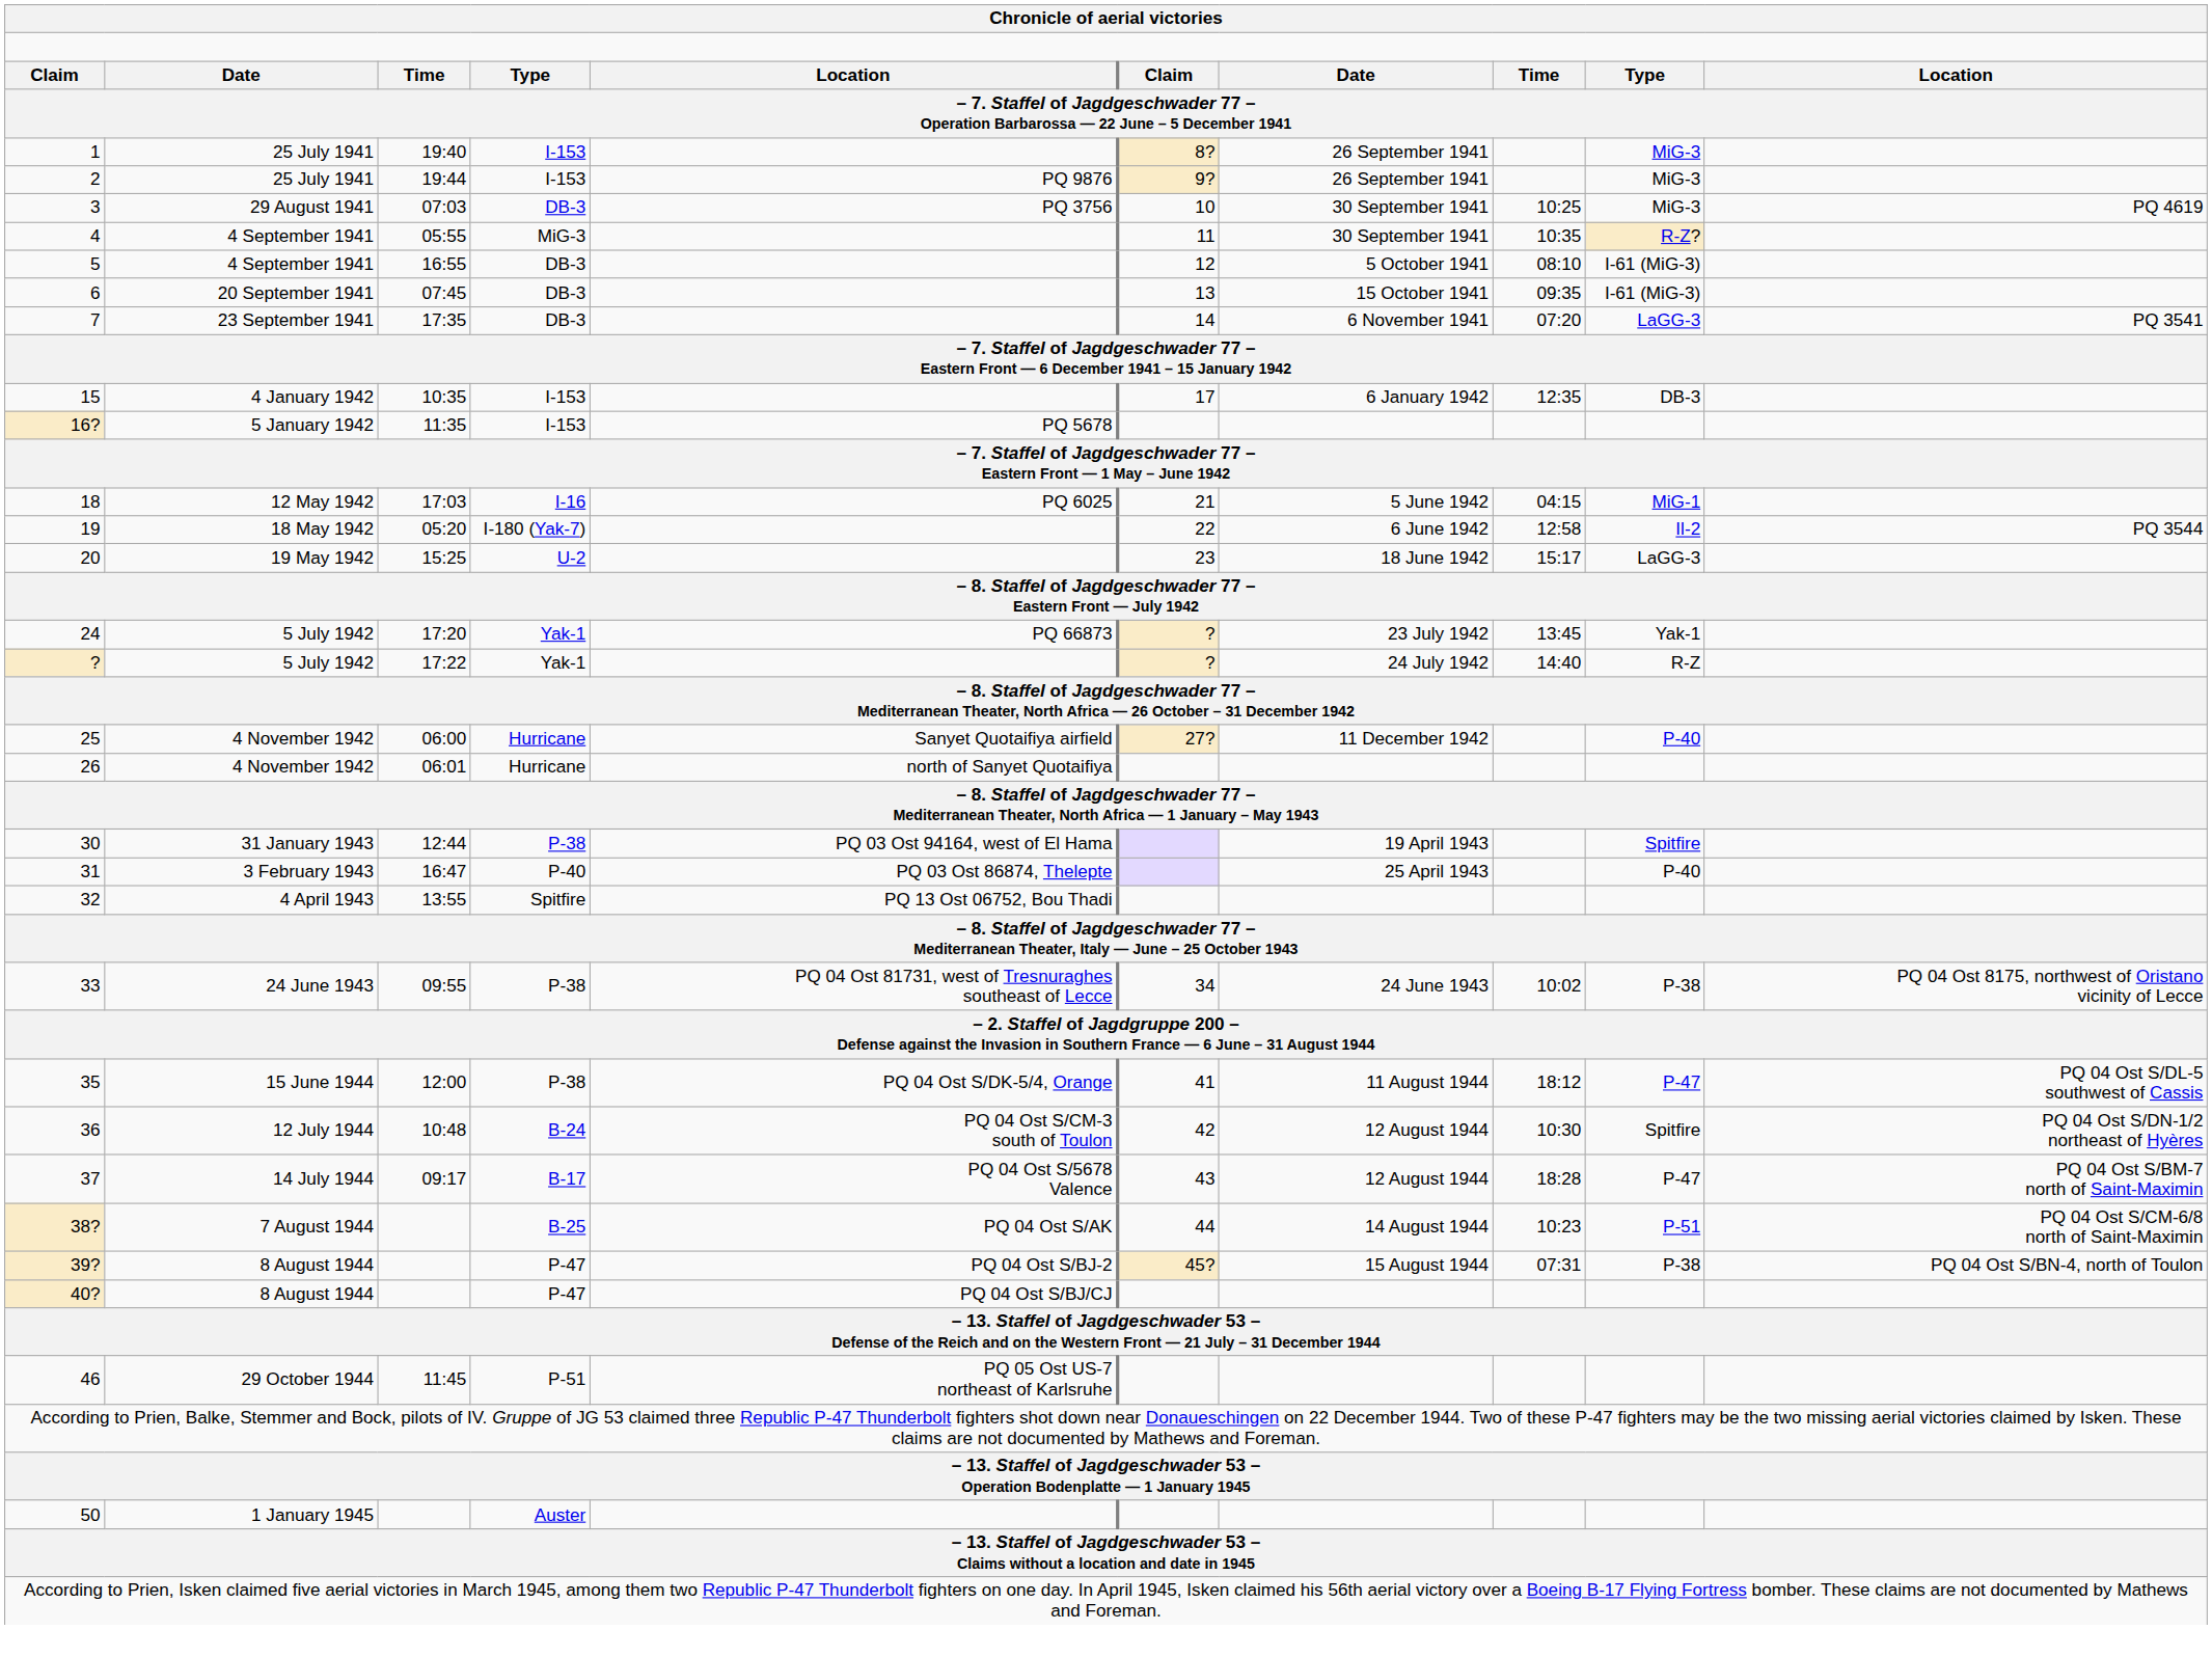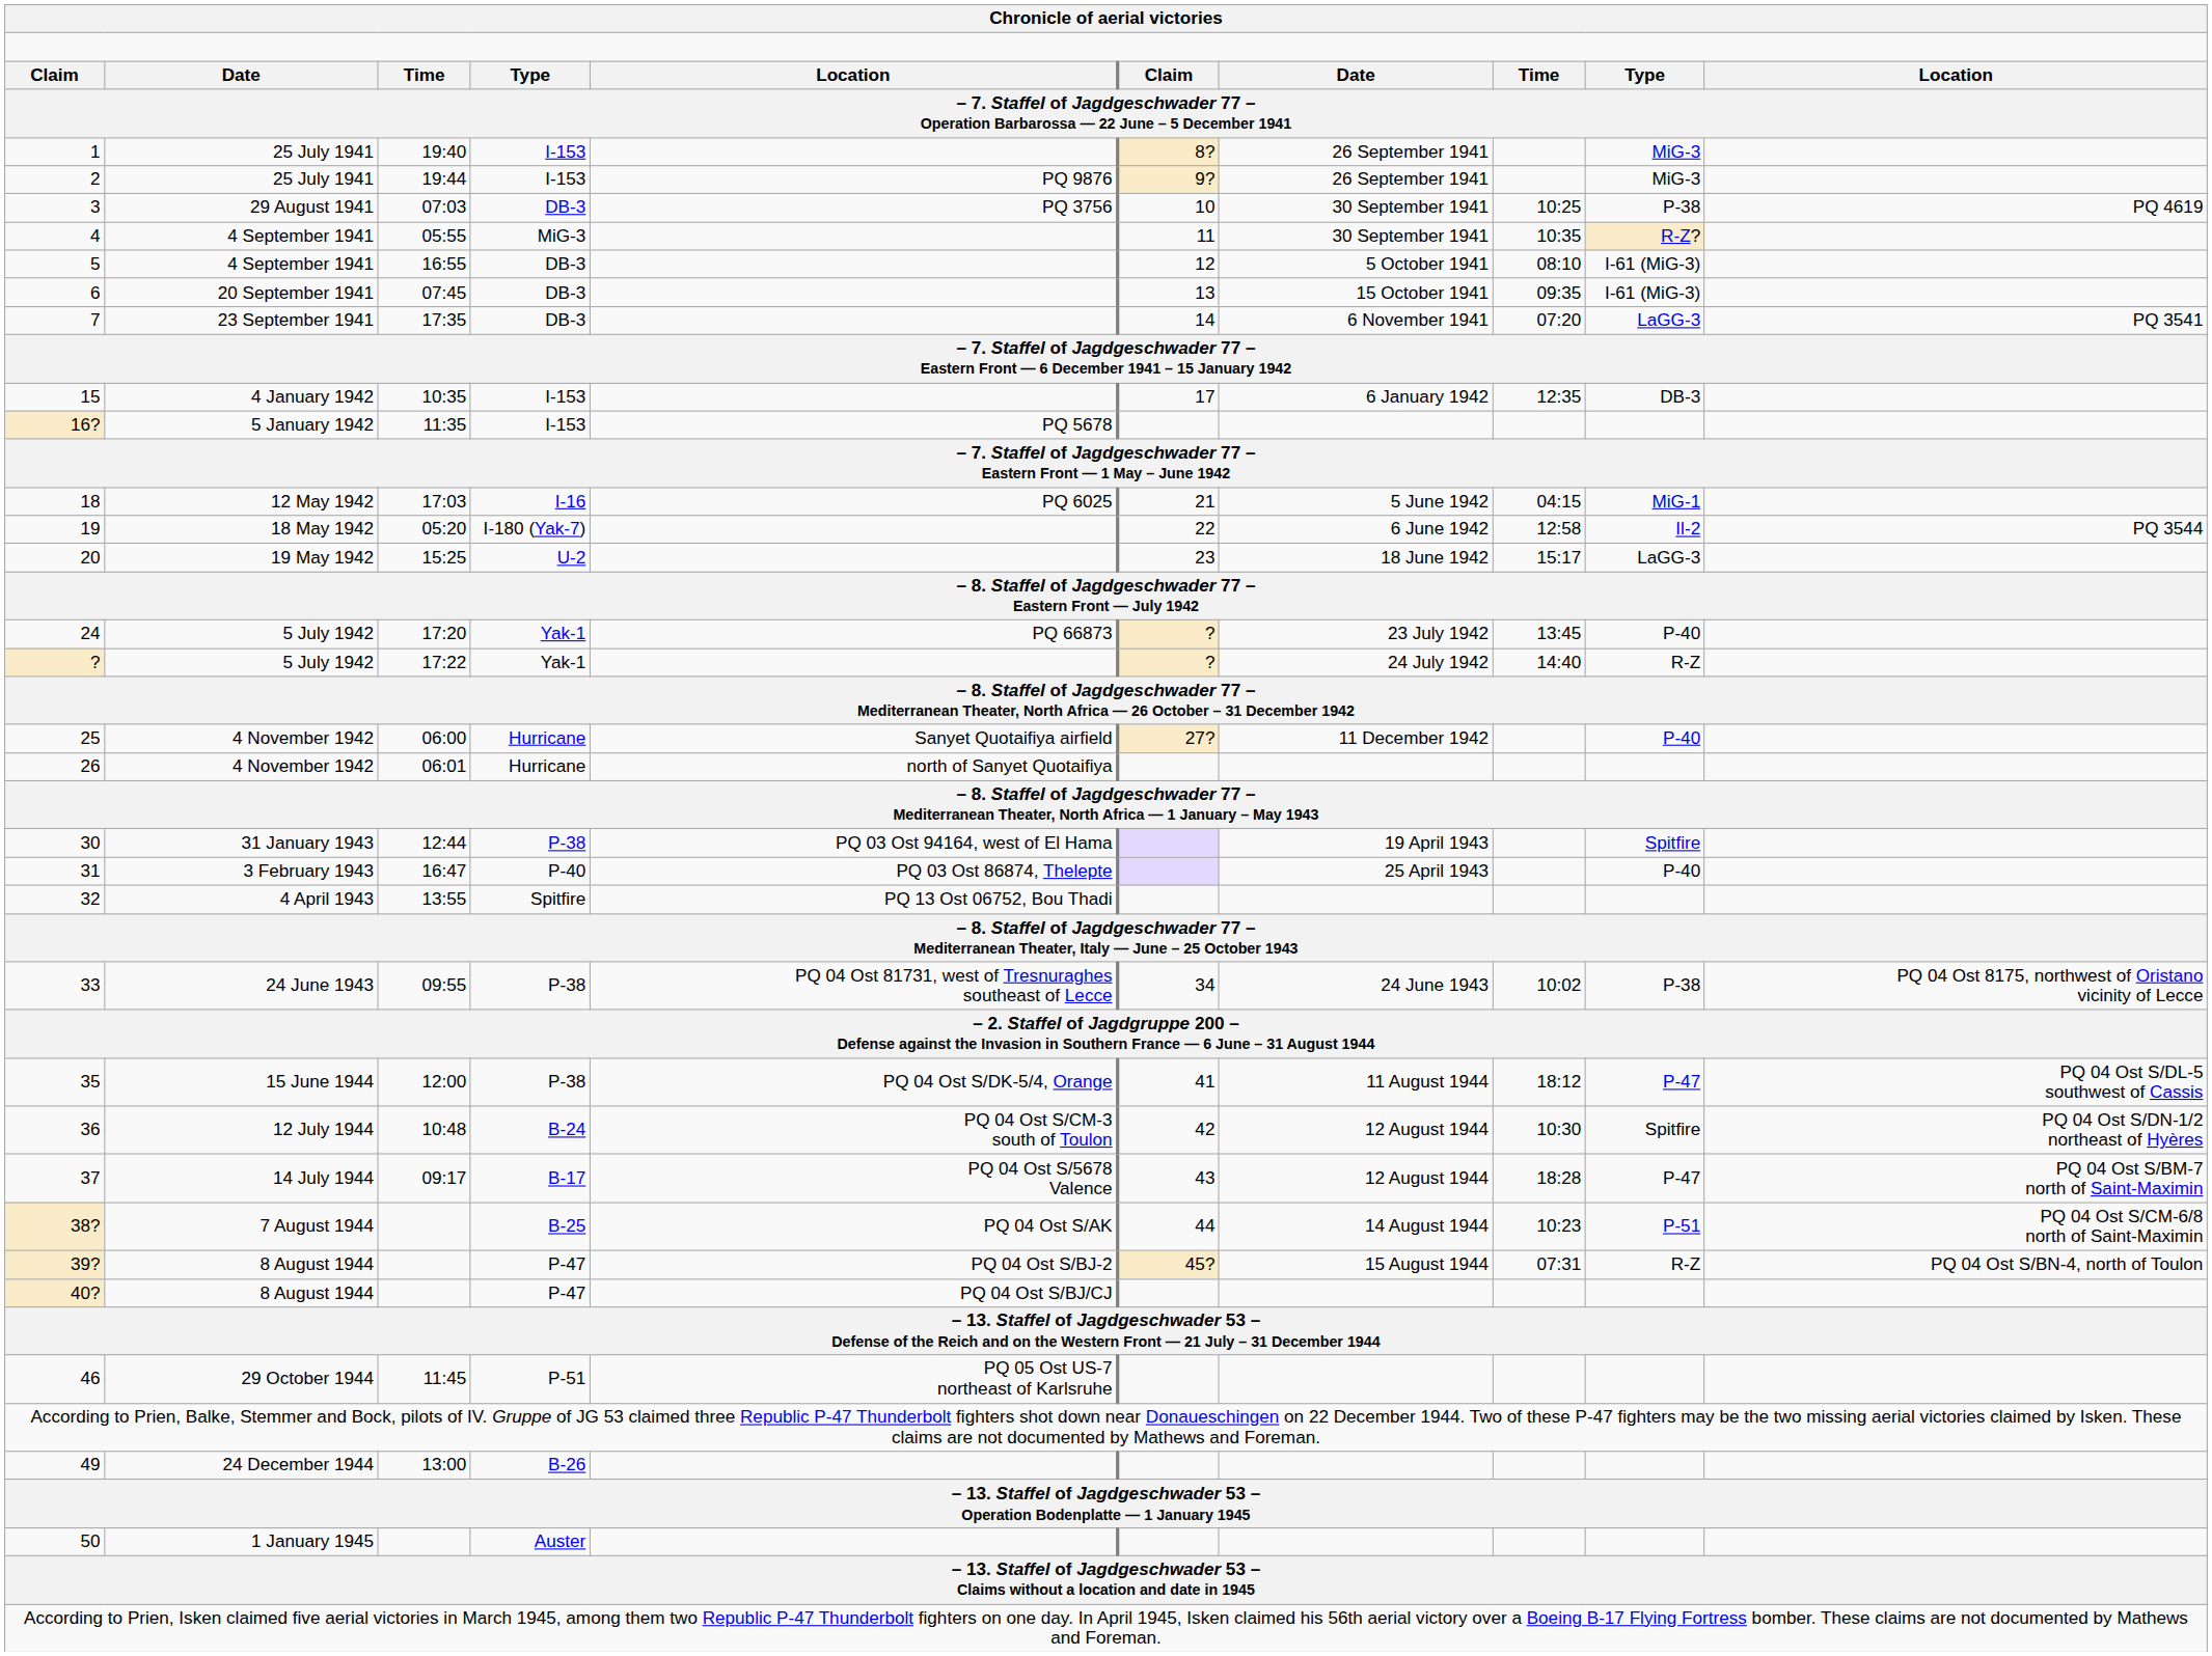3 | column 9: MiG-3 -> P-38
24 | column 9: Yak-1 -> P-40
39? | column 9: P-38 -> R-Z
+ row: 49 | 24 December 1944 | 13:00 | B-26
